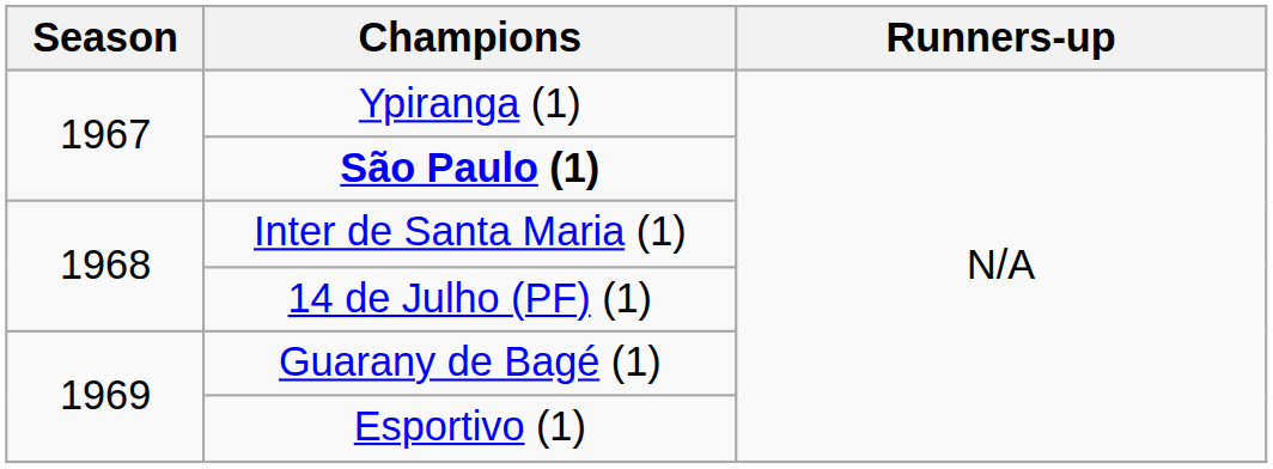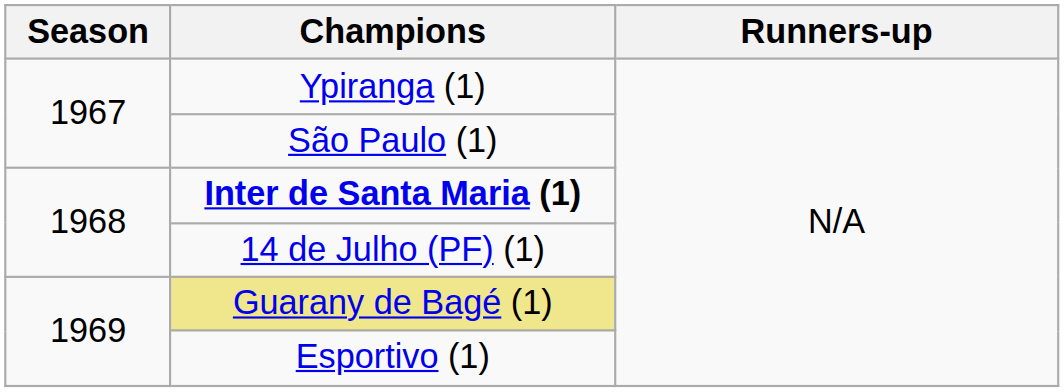São Paulo (1) | Champions: bold -> normal
Inter de Santa Maria (1) | Champions: normal -> bold
Guarany de Bagé (1) | Champions: no background -> khaki background
